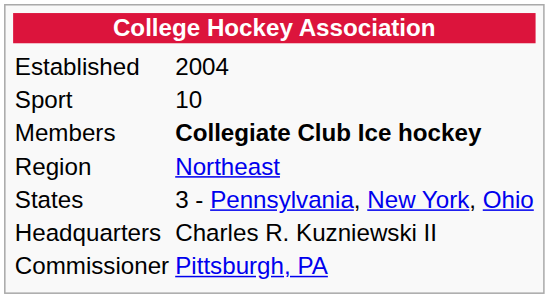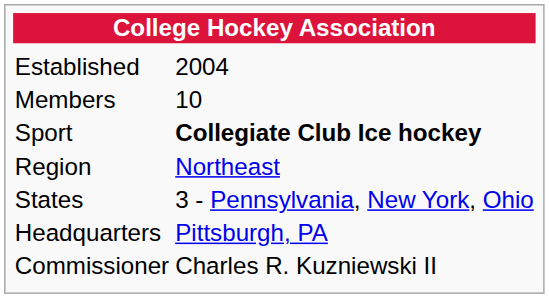row 3 | column 1: Sport -> Members
row 4 | column 1: Members -> Sport
row 7 | column 2: Charles R. Kuzniewski II -> Pittsburgh, PA
row 8 | column 2: Pittsburgh, PA -> Charles R. Kuzniewski II
